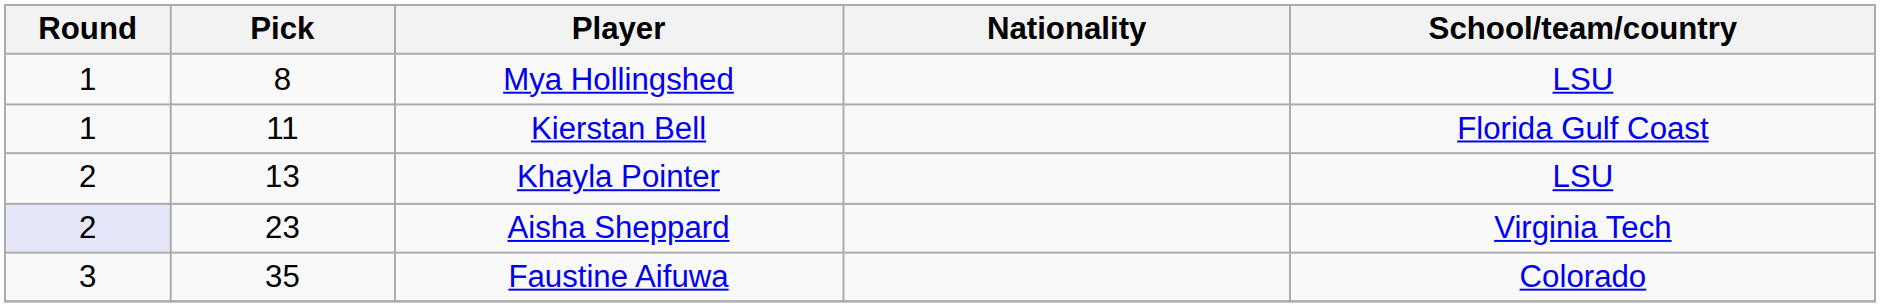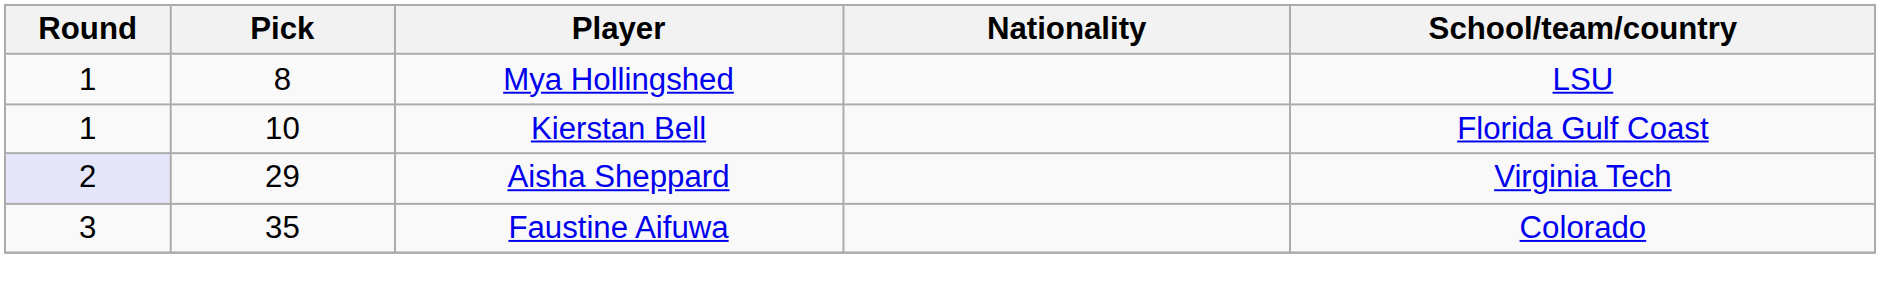Kierstan Bell | Pick: 11 -> 10
- row: 2 | 13 | Khayla Pointer | LSU
Aisha Sheppard | Pick: 23 -> 29
